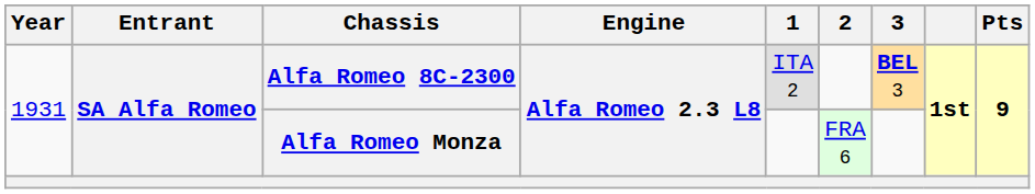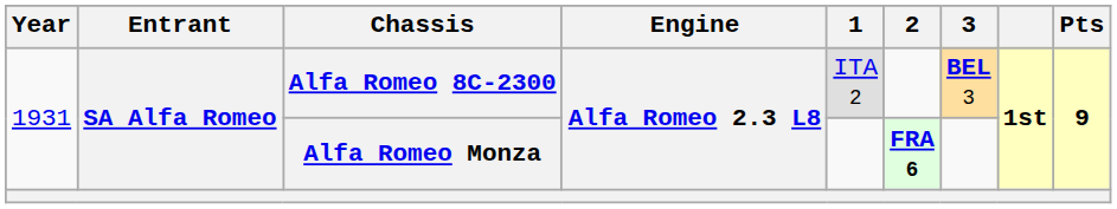Alfa Romeo Monza | 2: normal -> bold
